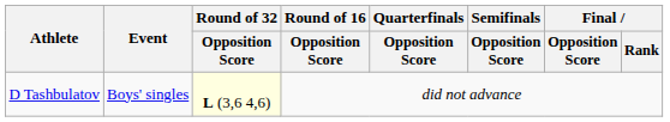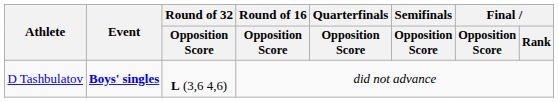D Tashbulatov | Event: normal -> bold
D Tashbulatov | Round of 32 / Opposition Score: lightyellow background -> no background
